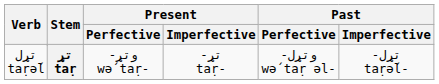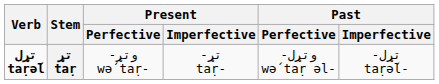تړ taṛ | Verb: normal -> bold
